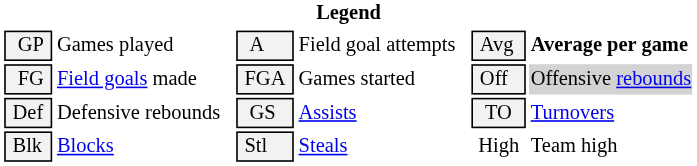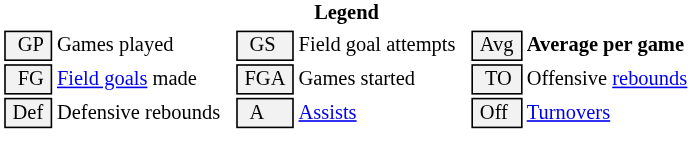GP | column 3: A -> GS
FG | column 5: Off -> TO
FG | column 6: lightgrey background -> no background
Def | column 3: GS -> A
Def | column 5: TO -> Off
- row: Blk | Blocks | Stl | Steals | High | Team high
